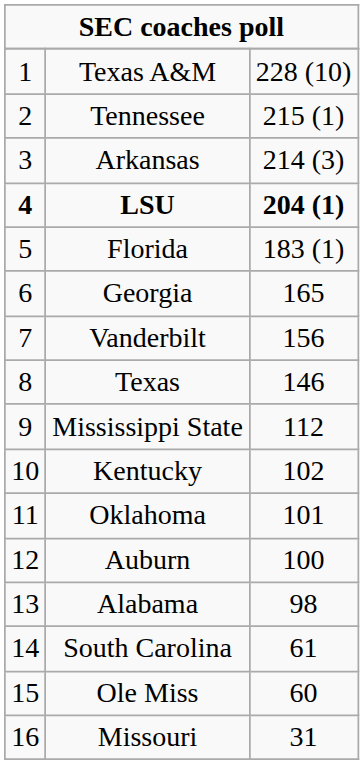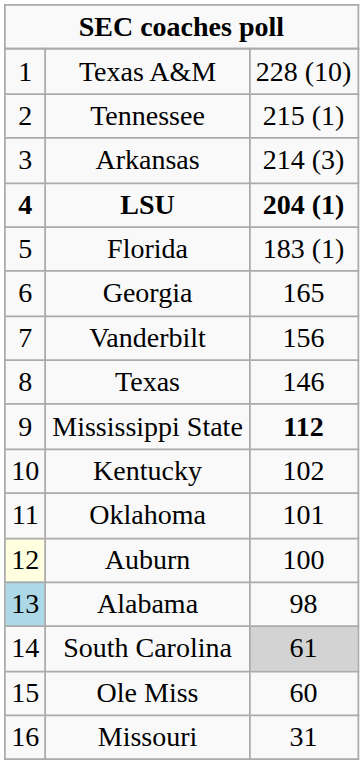Mississippi State | column 3: normal -> bold
Auburn | column 1: no background -> lightyellow background
Alabama | column 1: no background -> lightblue background
South Carolina | column 3: no background -> lightgrey background
